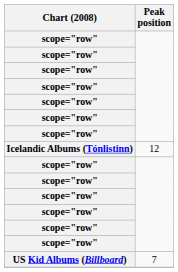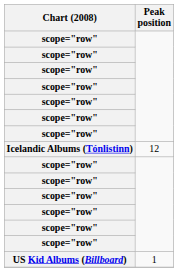US Kid Albums (Billboard) | Peak position: 7 -> 1
